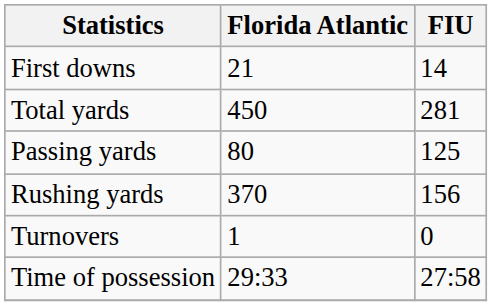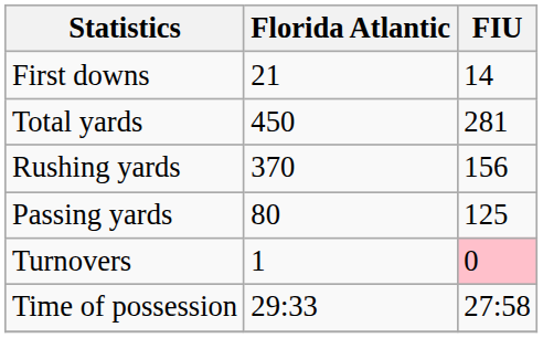rows swapped: Rushing yards <-> Passing yards
Turnovers | FIU: no background -> pink background
